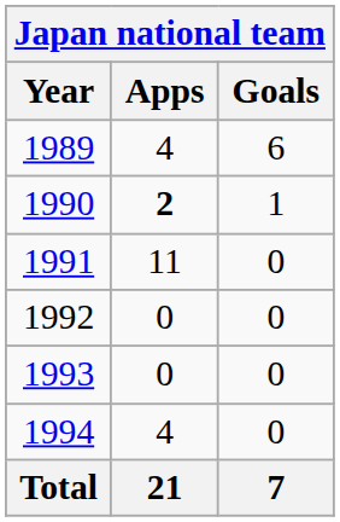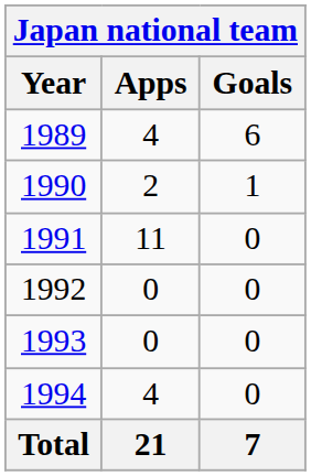1990 | Apps: bold -> normal
